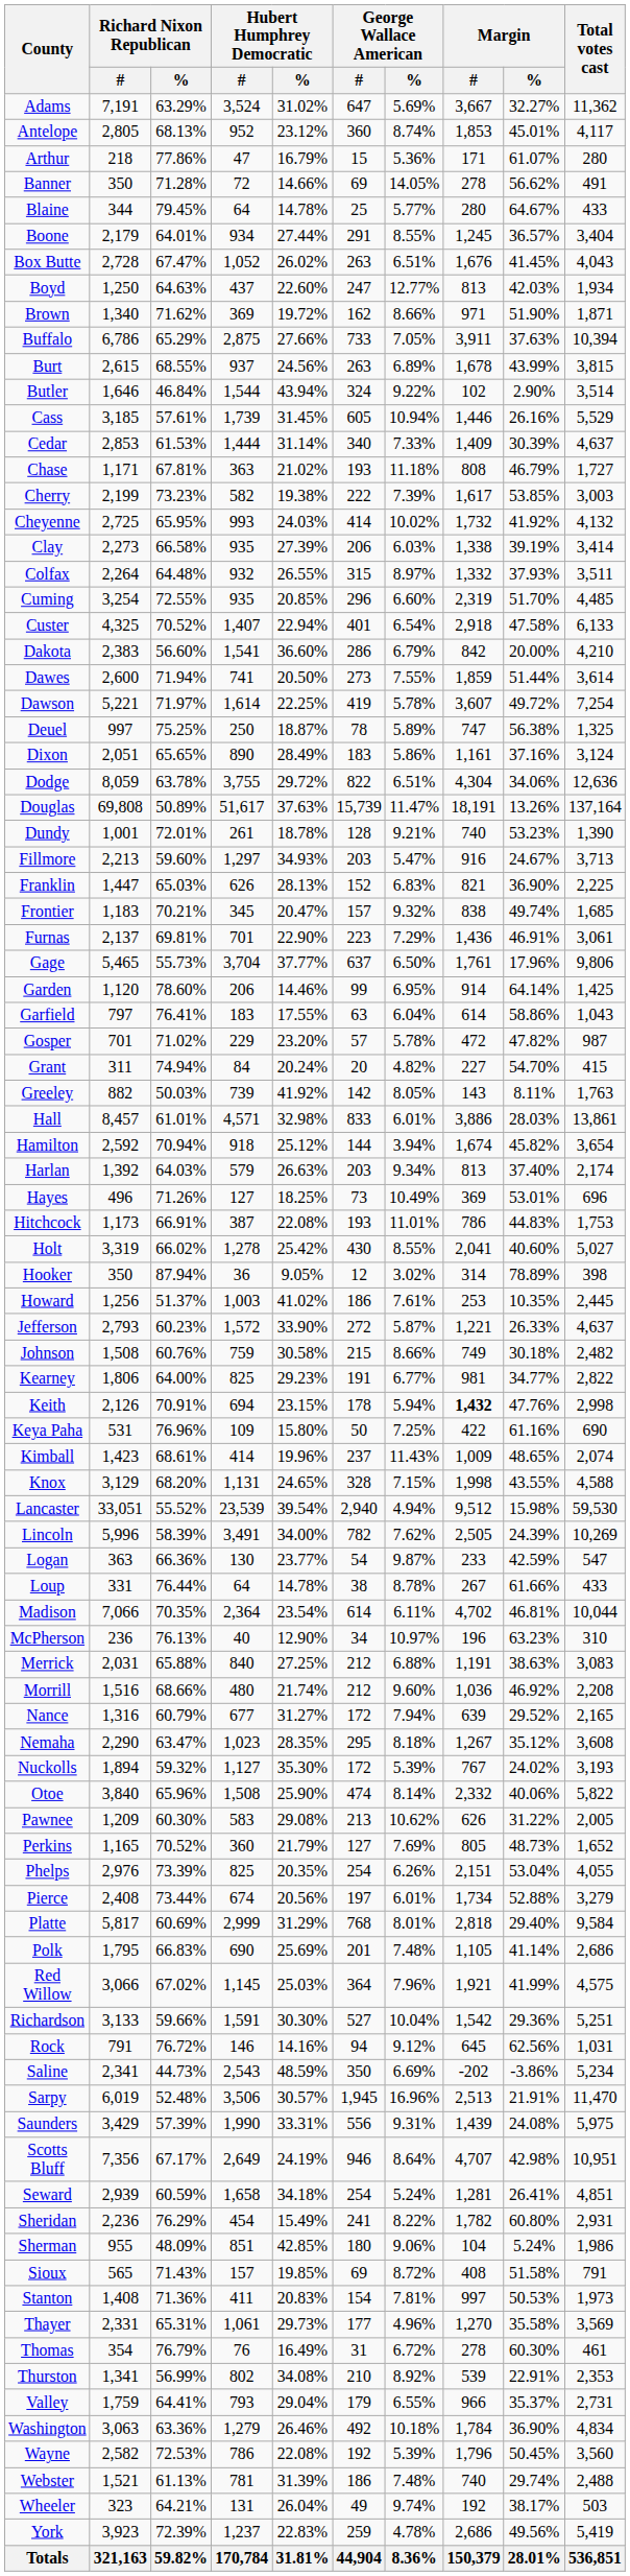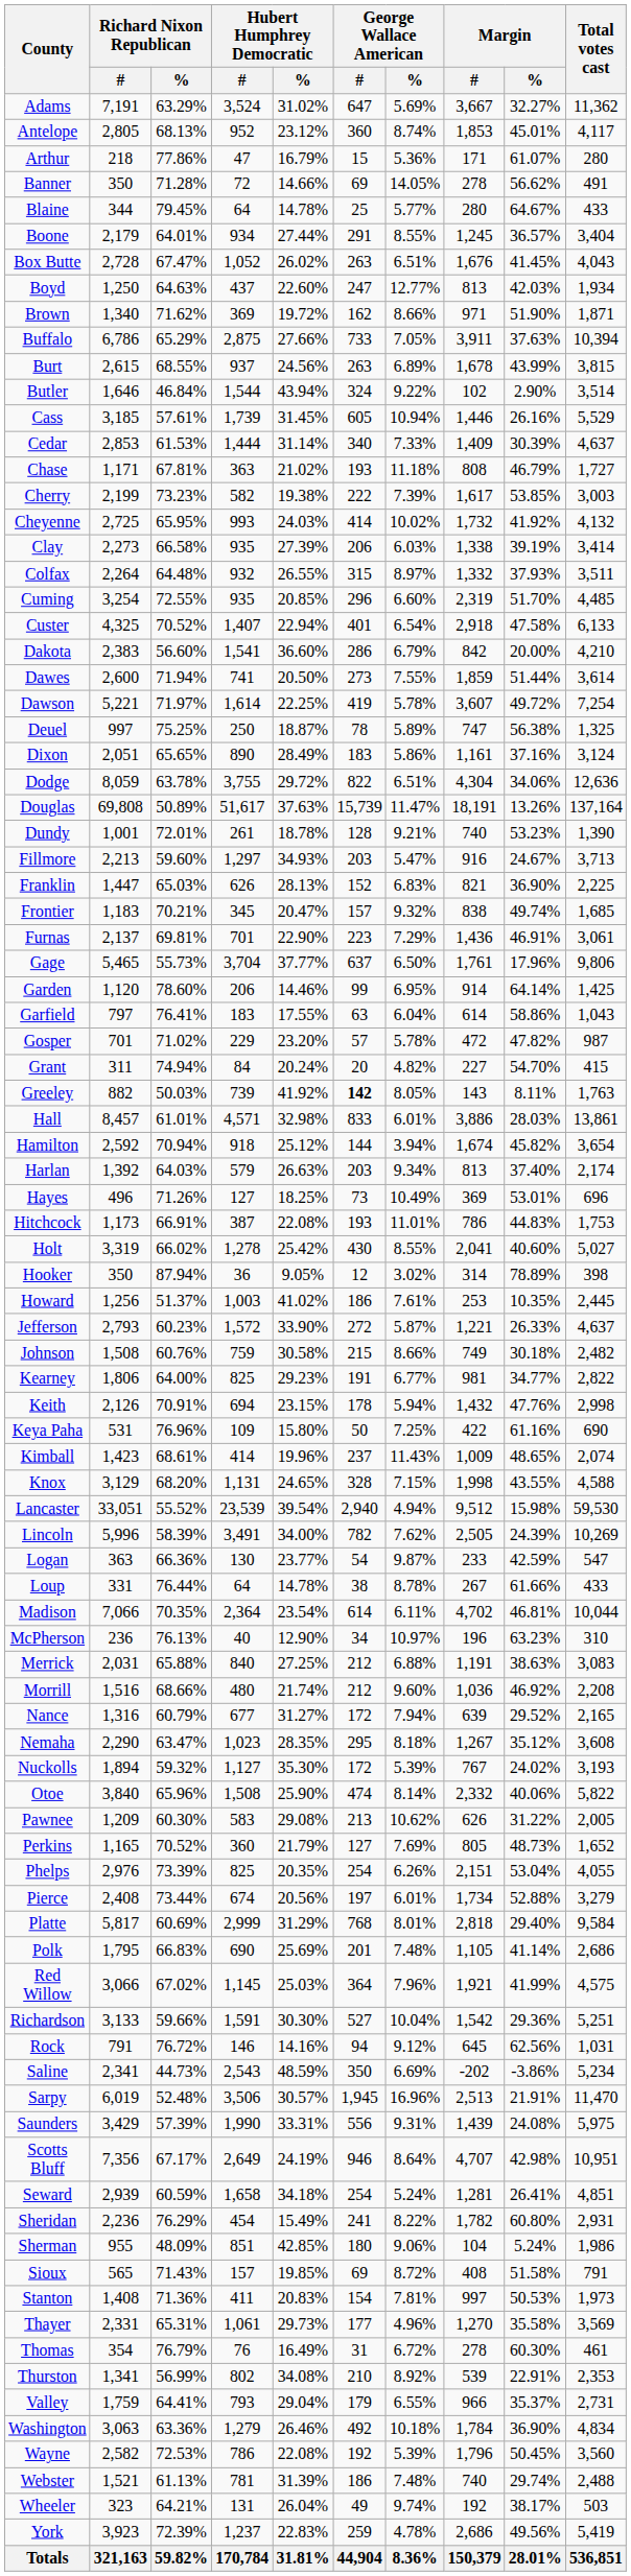Greeley | George Wallace American / #: normal -> bold
Keith | Margin / #: bold -> normal
